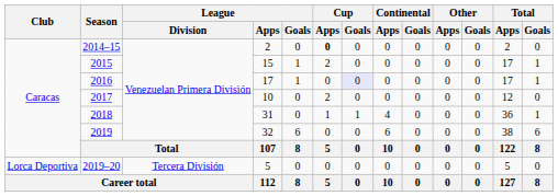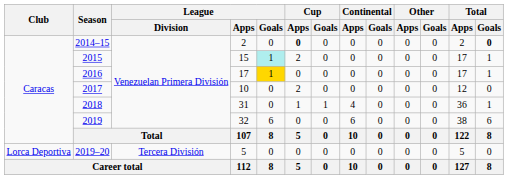2014–15 | Total / Goals: normal -> bold
2015 | League / Goals: no background -> paleturquoise background
2016 | League / Goals: no background -> gold background
2016 | Cup / Goals: lavender background -> no background
